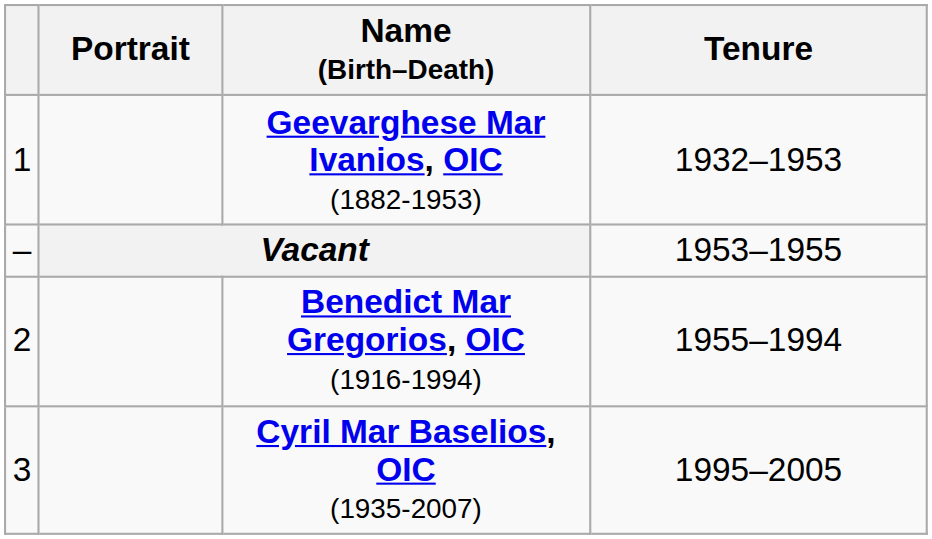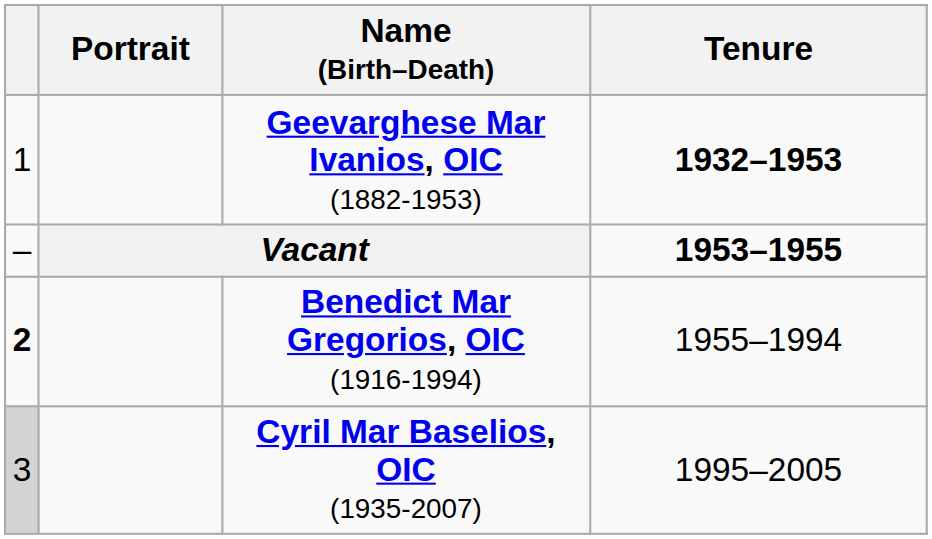Geevarghese Mar Ivanios, OIC (1882-1953) | Tenure: normal -> bold
Vacant | Tenure: normal -> bold
Benedict Mar Gregorios, OIC (1916-1994) | column 1: normal -> bold
Cyril Mar Baselios, OIC (1935-2007) | column 1: no background -> lightgrey background
